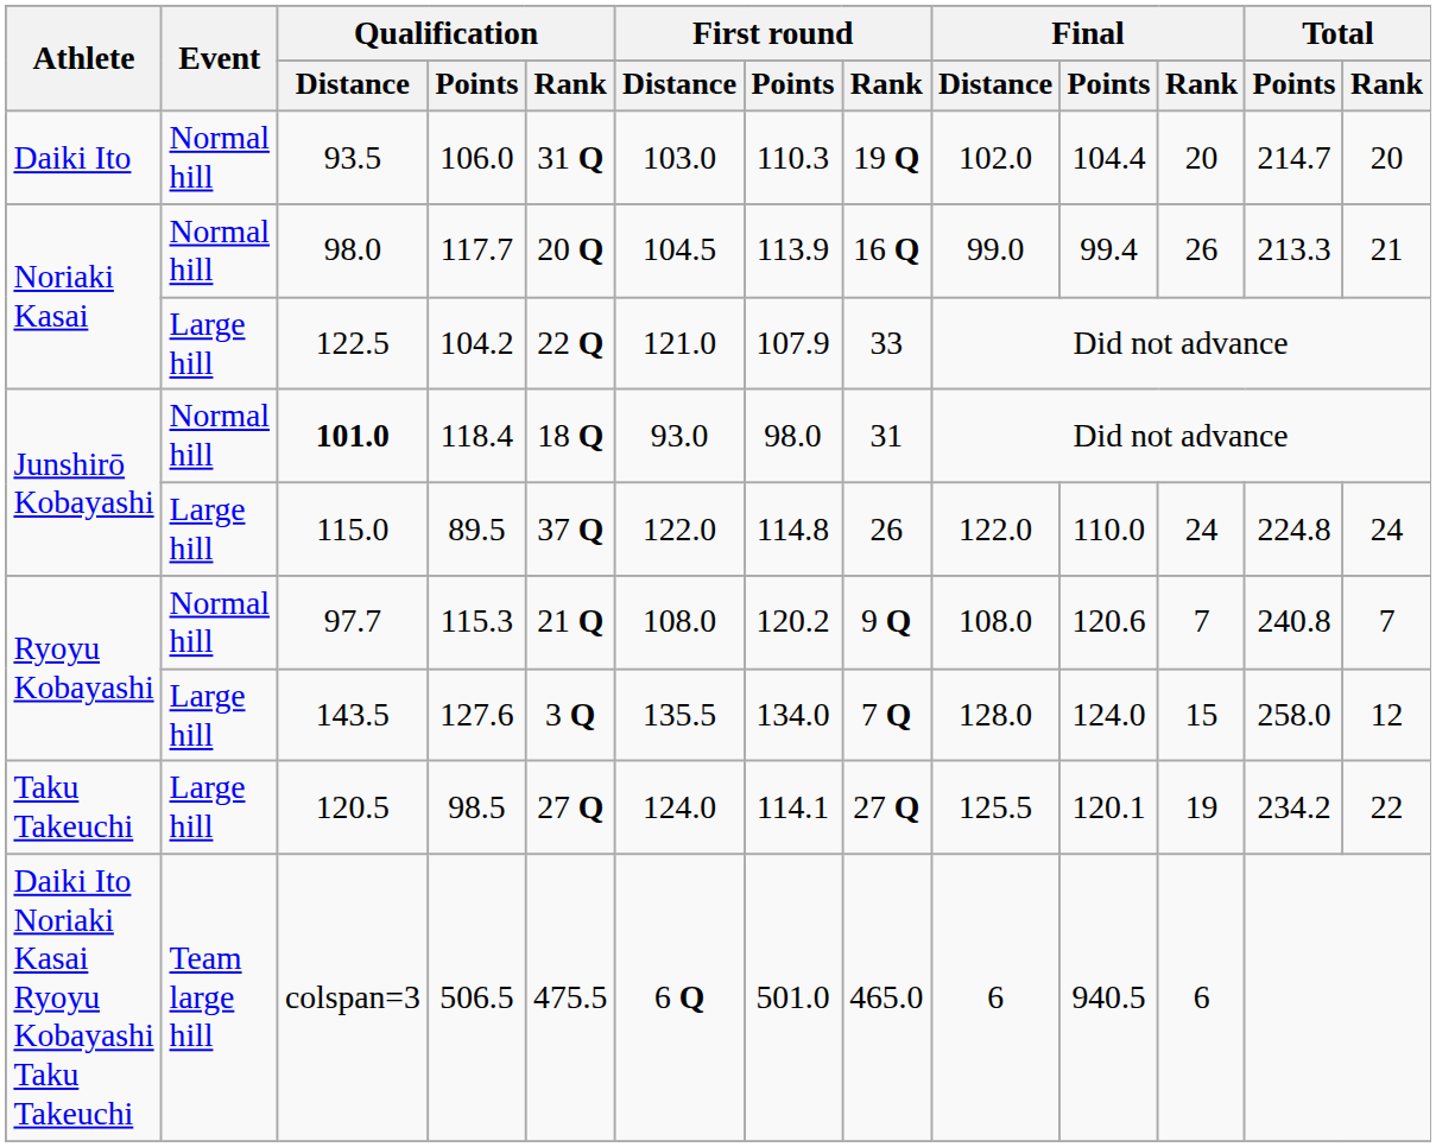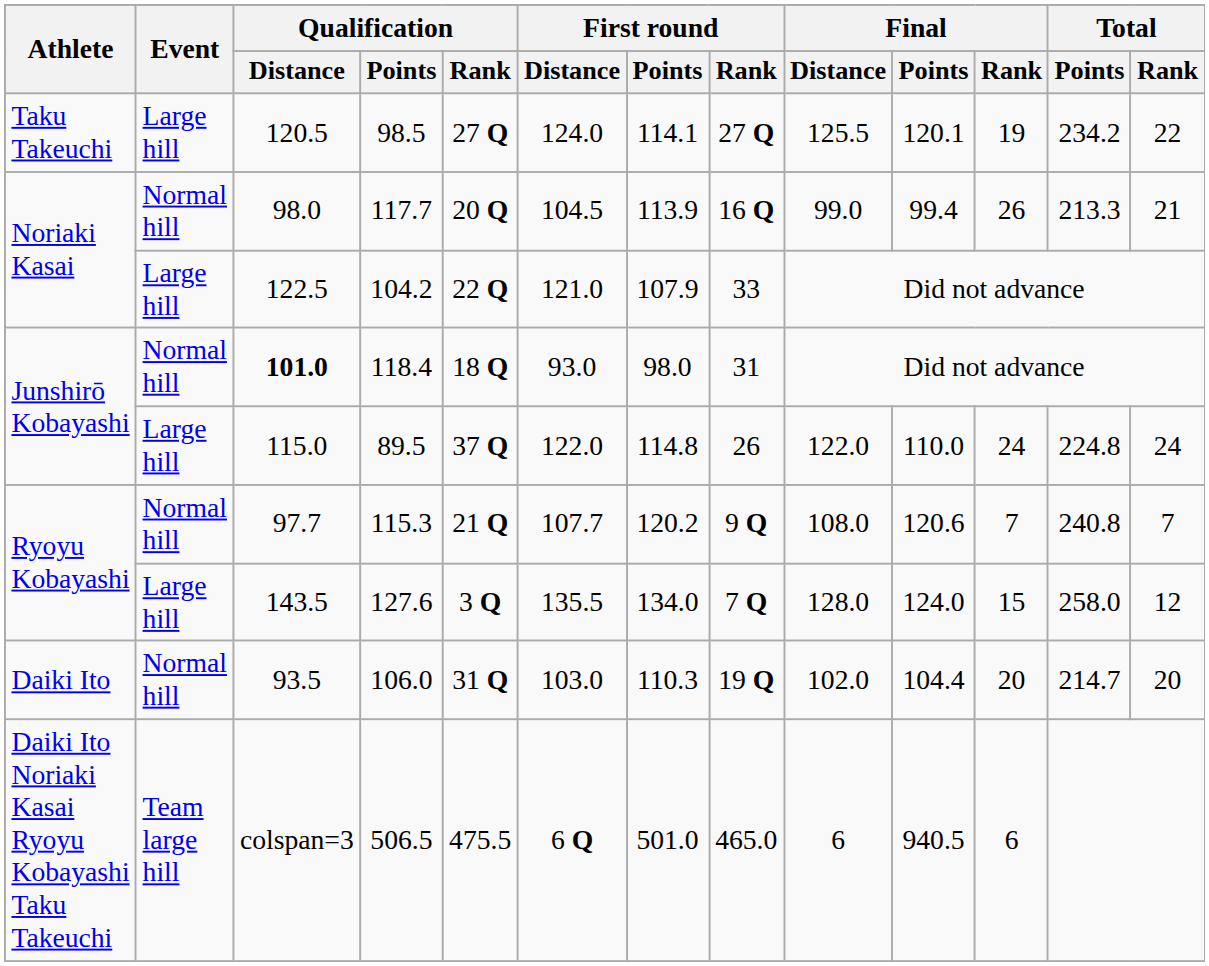rows swapped: 106.0 <-> 98.5
115.3 | First round / Distance: 108.0 -> 107.7
